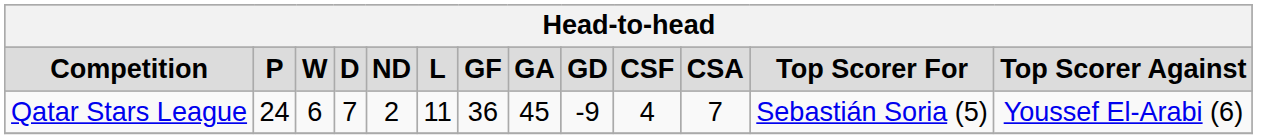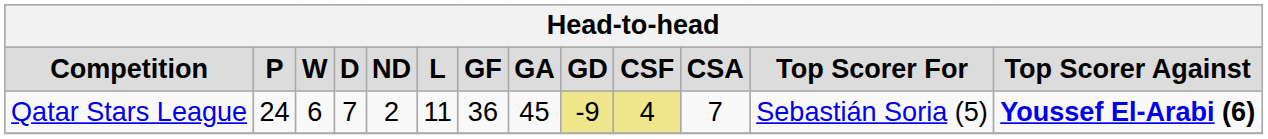Qatar Stars League | GD: no background -> khaki background
Qatar Stars League | CSF: no background -> khaki background
Qatar Stars League | Top Scorer Against: normal -> bold
